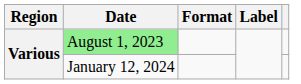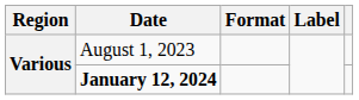August 1, 2023 | Date: lightgreen background -> no background
January 12, 2024 | Date: normal -> bold
